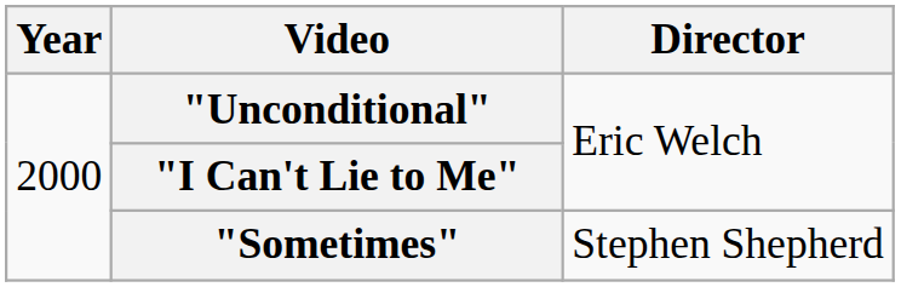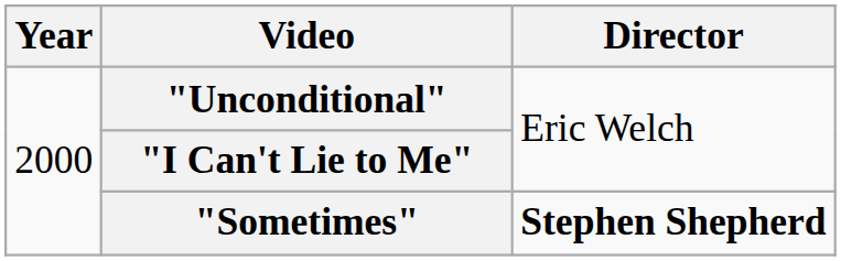"Sometimes" | Director: normal -> bold
